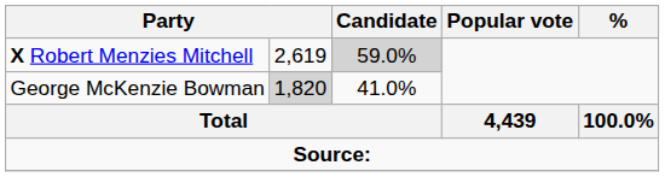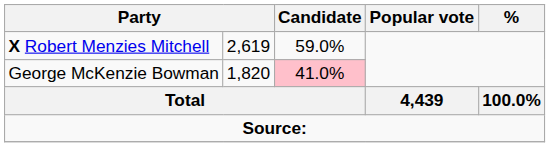X Robert Menzies Mitchell | Candidate: lightgrey background -> no background
George McKenzie Bowman | column 2: lightgrey background -> no background
George McKenzie Bowman | Candidate: no background -> pink background
